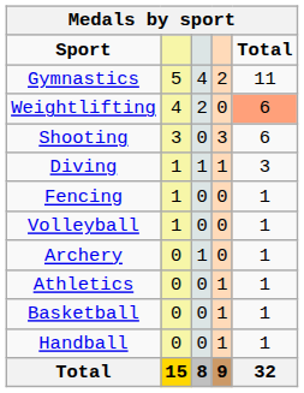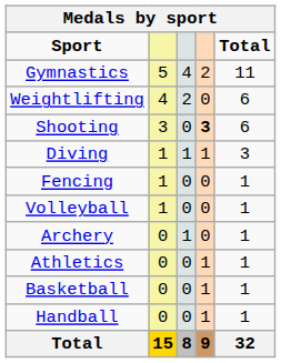Weightlifting | Total: lightsalmon background -> no background
Shooting | column 4: normal -> bold
